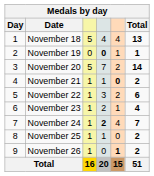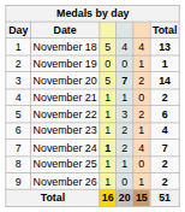November 19 | column 4: bold -> normal
November 20 | column 4: normal -> bold
November 21 | column 5: bold -> normal
November 24 | column 3: normal -> bold
November 24 | column 4: bold -> normal
November 26 | column 5: bold -> normal
